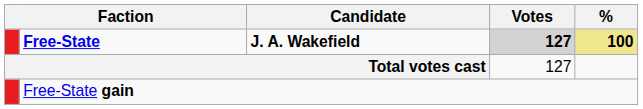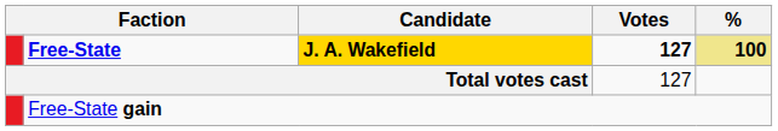Free-State | Candidate: no background -> gold background
Free-State | Votes: lightgrey background -> no background
